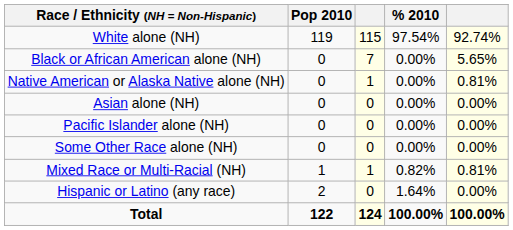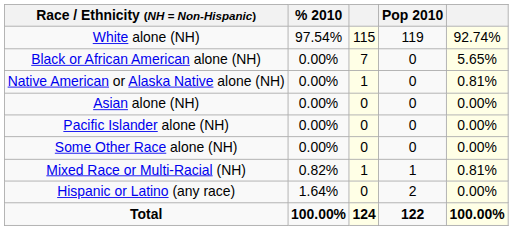columns swapped: Pop 2010 <-> % 2010
